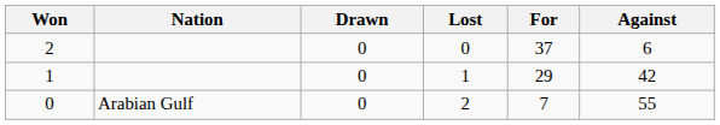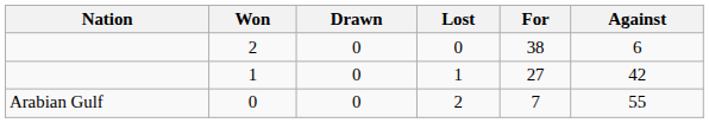columns swapped: Nation <-> Won
row 2 | For: 37 -> 38
row 3 | For: 29 -> 27
